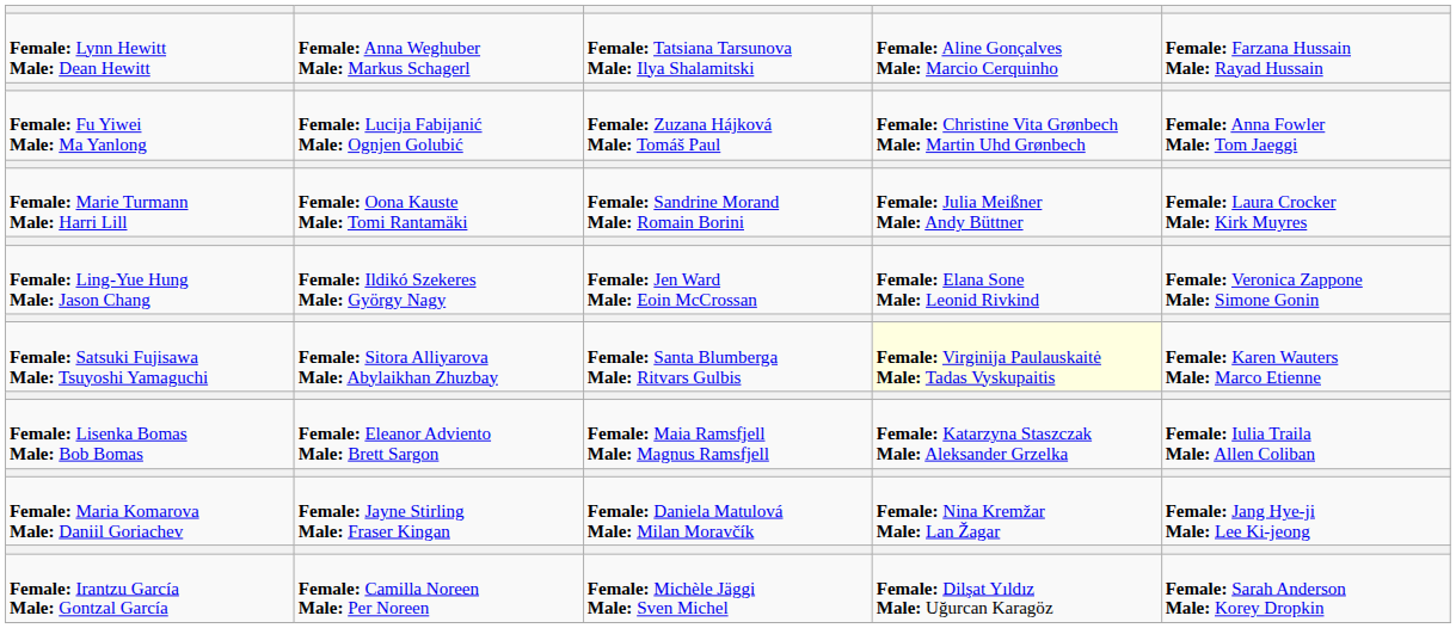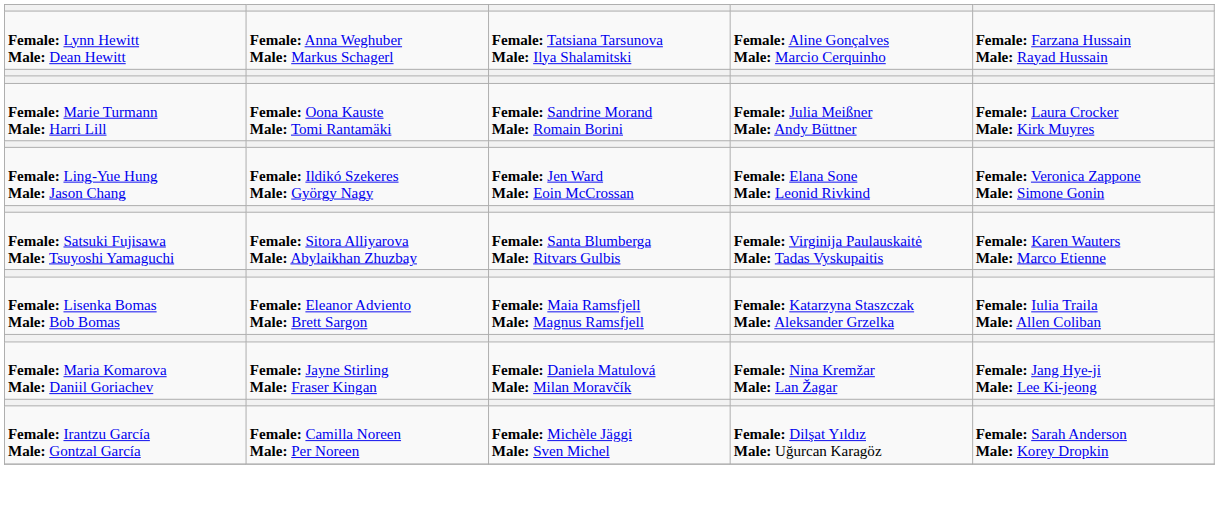- row: Female: Fu Yiwei Male: Ma Yanlong | Female: Lucija Fabijanić Male: Ognjen Golubić | Female: Zuzana Hájková Male: Tomáš Paul | Female: Christine Vita Grønbech Male: Martin Uhd Grønbech | Female: Anna Fowler Male: Tom Jaeggi
Female: Satsuki Fujisawa Male: Tsuyoshi Yamaguchi | column 4: lightyellow background -> no background
